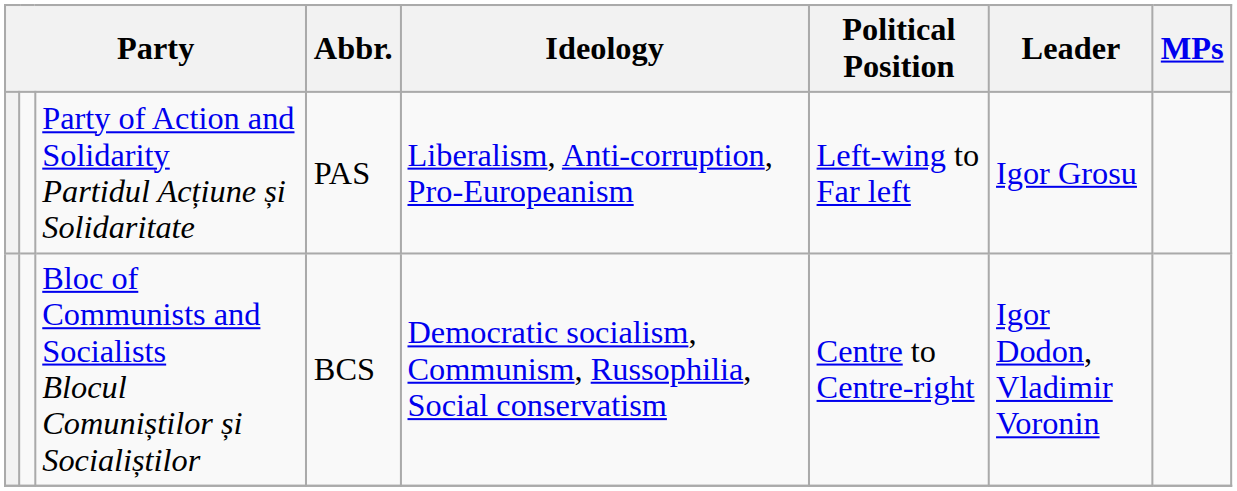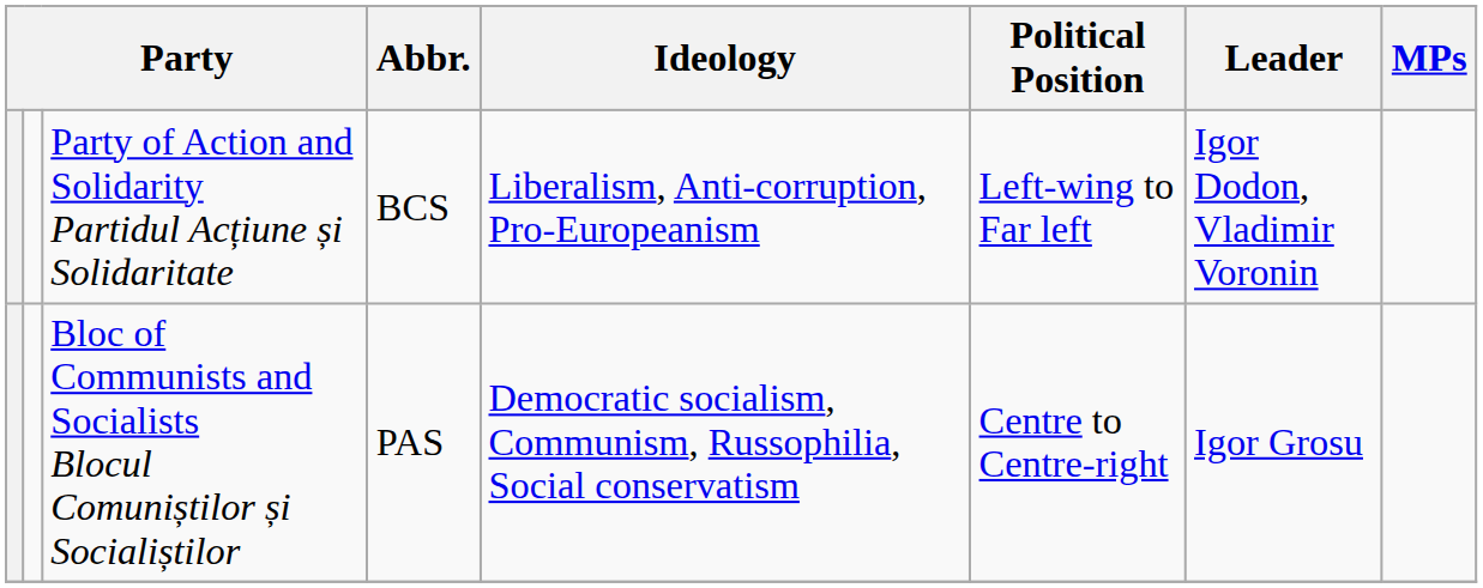row 2 | Abbr.: PAS -> BCS
row 2 | Leader: Igor Grosu -> Igor Dodon, Vladimir Voronin
row 3 | Abbr.: BCS -> PAS
row 3 | Leader: Igor Dodon, Vladimir Voronin -> Igor Grosu
